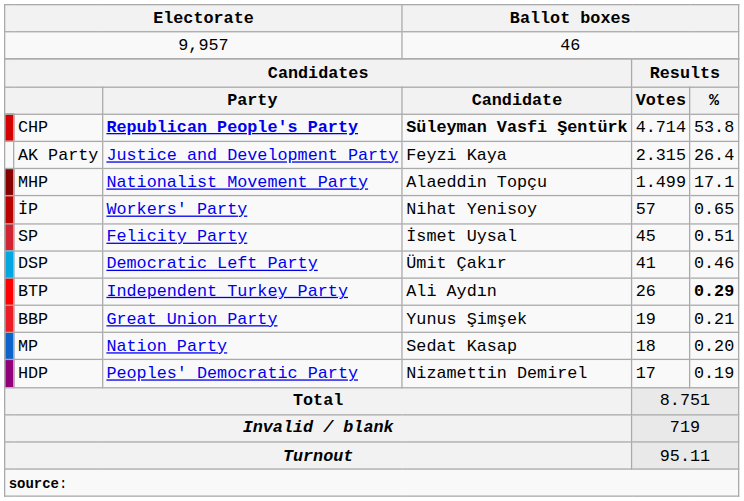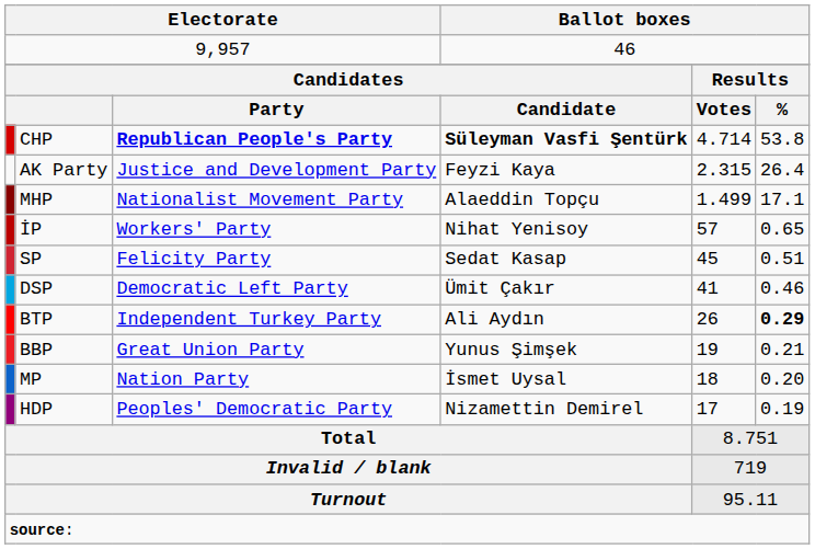SP | column 4: İsmet Uysal -> Sedat Kasap
MP | column 4: Sedat Kasap -> İsmet Uysal
